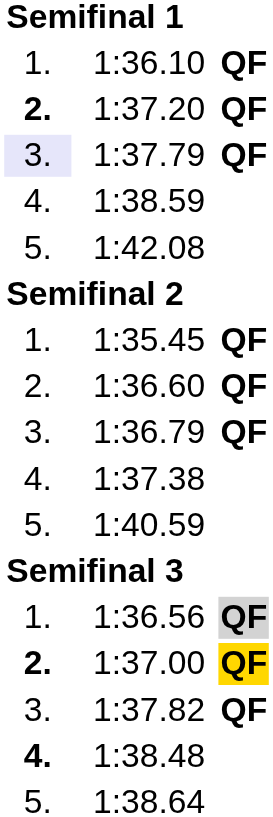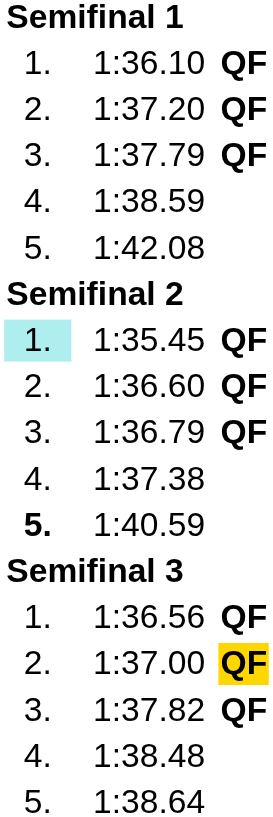1:37.20 | column 1: bold -> normal
1:37.79 | column 1: lavender background -> no background
1:35.45 | column 1: no background -> paleturquoise background
1:40.59 | column 1: normal -> bold
1:36.56 | column 3: lightgrey background -> no background
1:37.00 | column 1: bold -> normal
1:38.48 | column 1: bold -> normal
